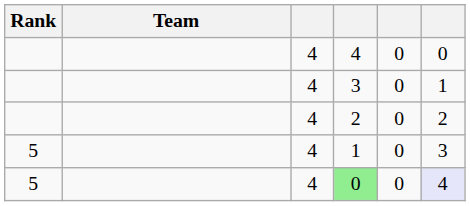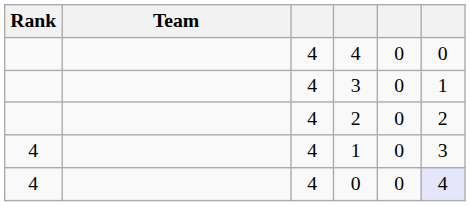row 5 | Rank: 5 -> 4
row 6 | Rank: 5 -> 4
row 6 | column 4: lightgreen background -> no background
